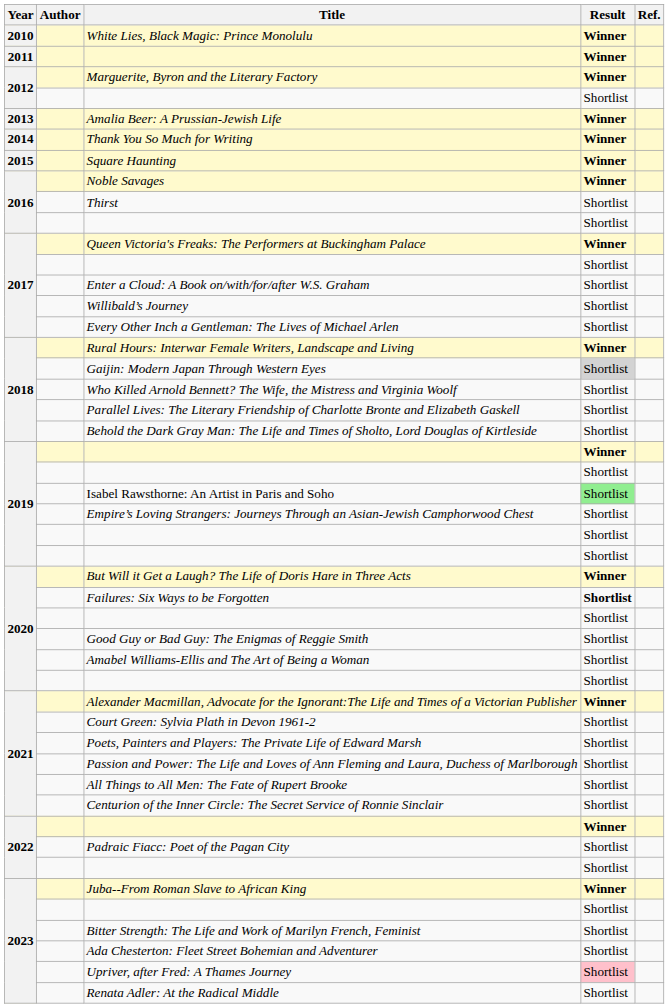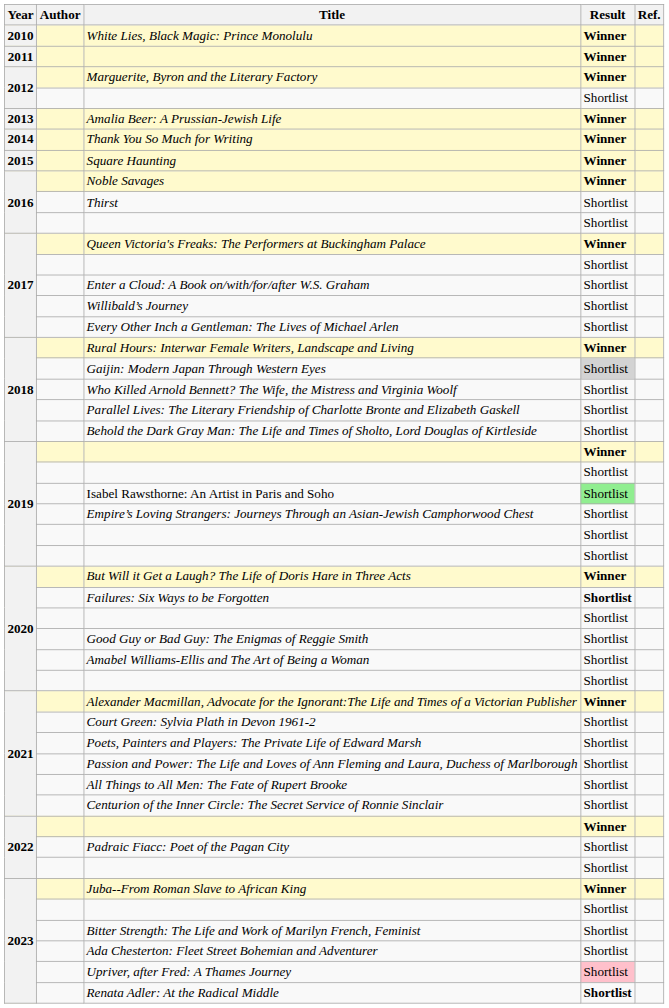Renata Adler: At the Radical Middle | Result: normal -> bold
